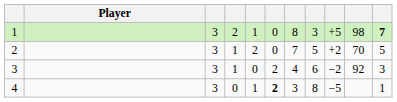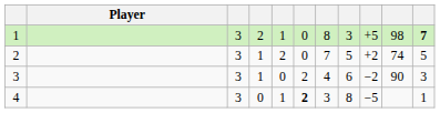row 3 | column 10: 70 -> 74
row 4 | column 10: 92 -> 90
